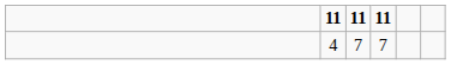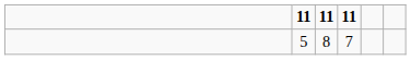row 2 | column 2: 4 -> 5
row 2 | column 3: 7 -> 8
